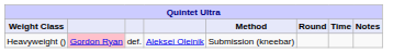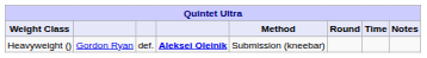Heavyweight () | column 2: pink background -> no background
Heavyweight () | column 4: normal -> bold
